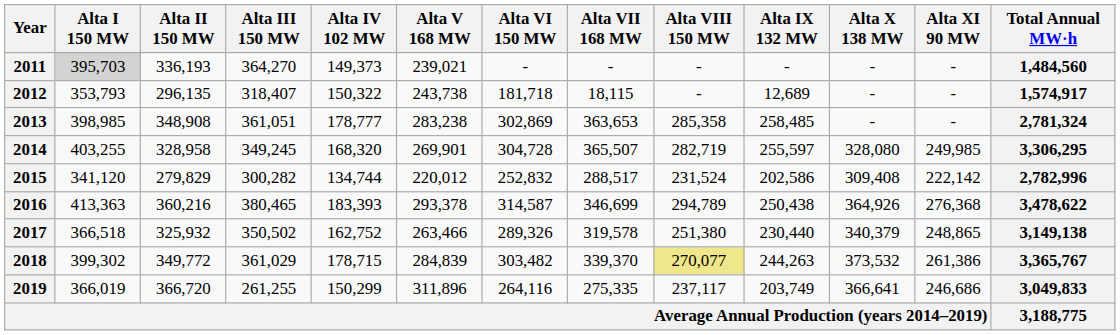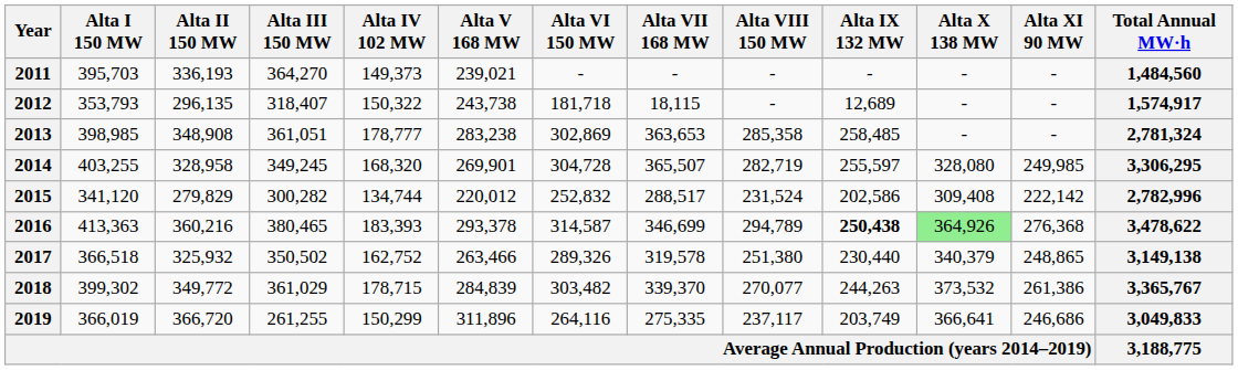2011 | Alta I 150 MW: lightgrey background -> no background
2016 | Alta IX 132 MW: normal -> bold
2016 | Alta X 138 MW: no background -> lightgreen background
2018 | Alta VIII 150 MW: khaki background -> no background
